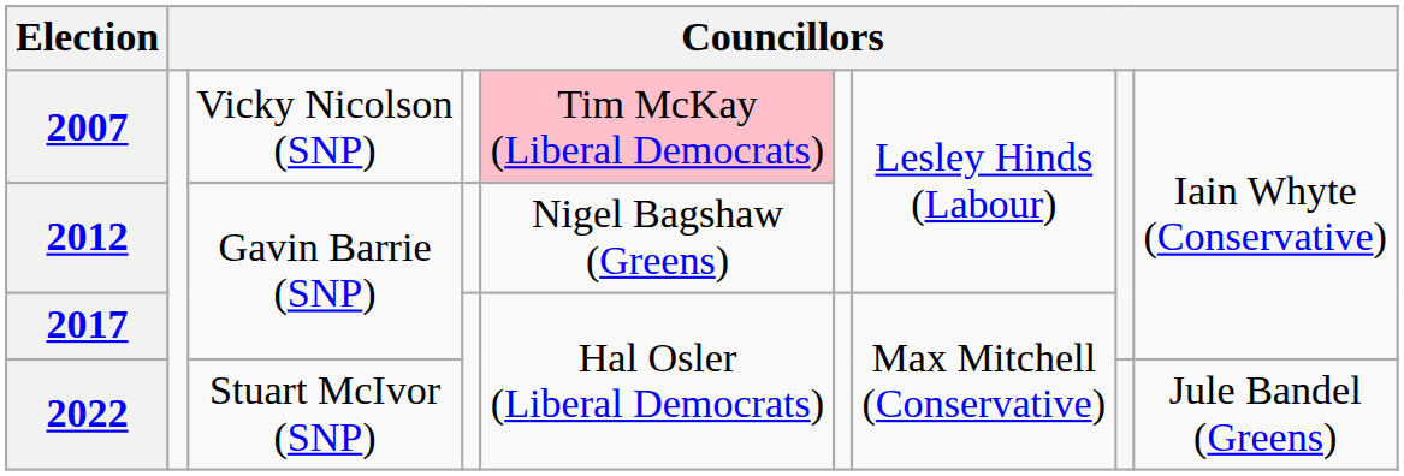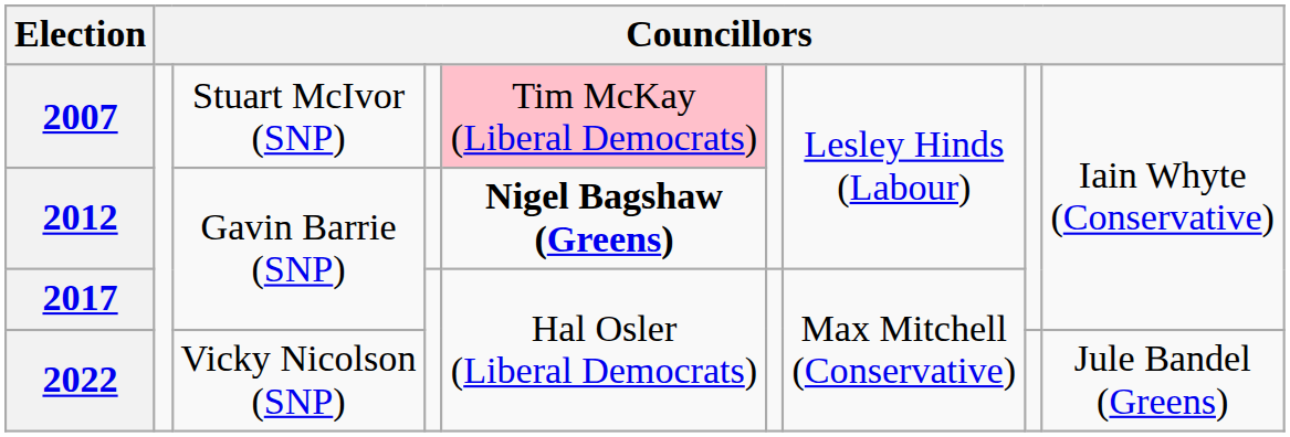2007 | column 3: Vicky Nicolson (SNP) -> Stuart McIvor (SNP)
2012 | column 5: normal -> bold
2022 | column 3: Stuart McIvor (SNP) -> Vicky Nicolson (SNP)
